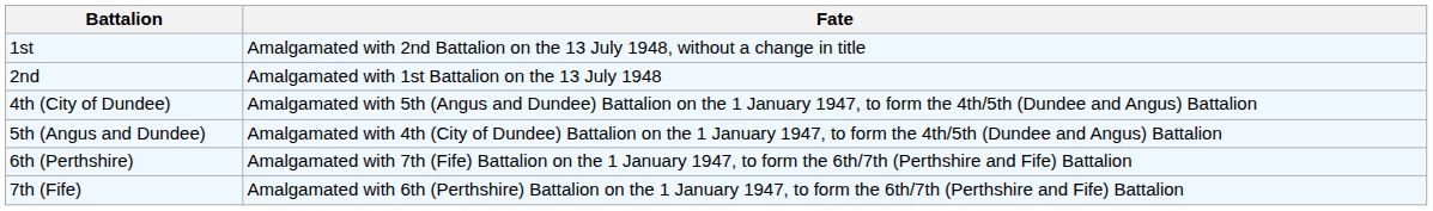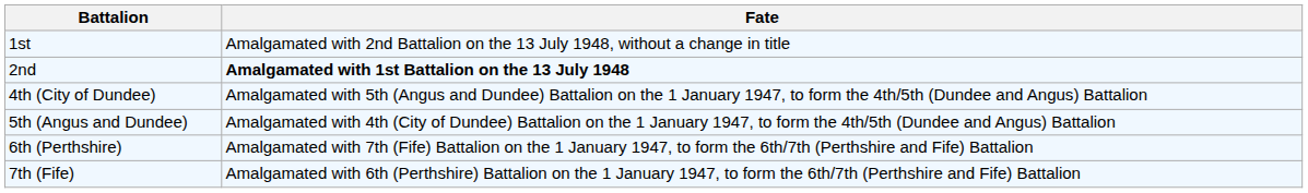2nd | Fate: normal -> bold
